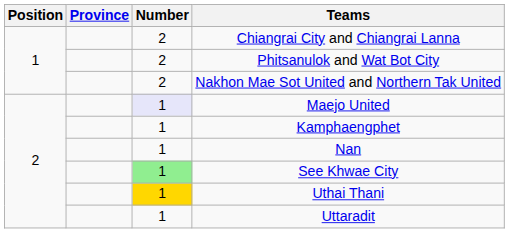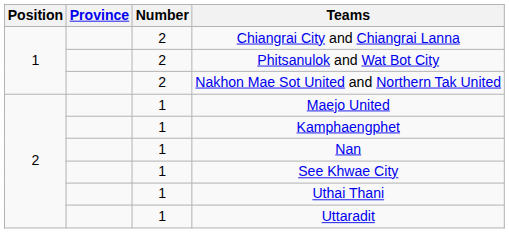Maejo United | Number: lavender background -> no background
See Khwae City | Number: lightgreen background -> no background
Uthai Thani | Number: gold background -> no background
